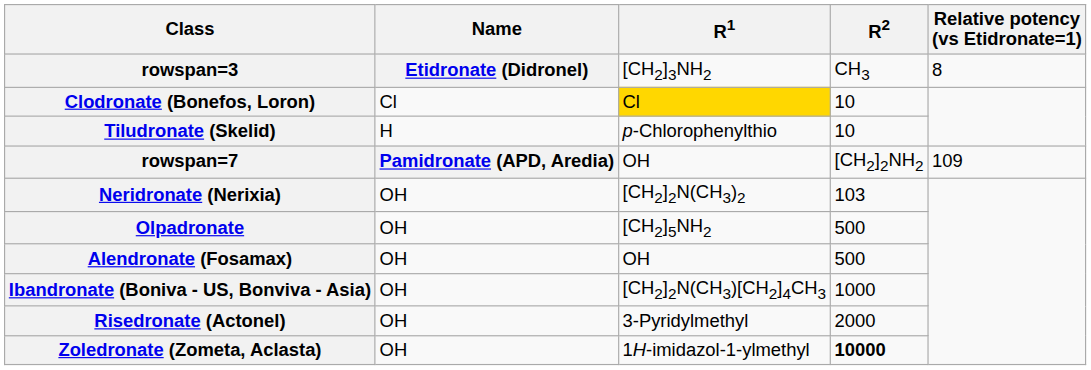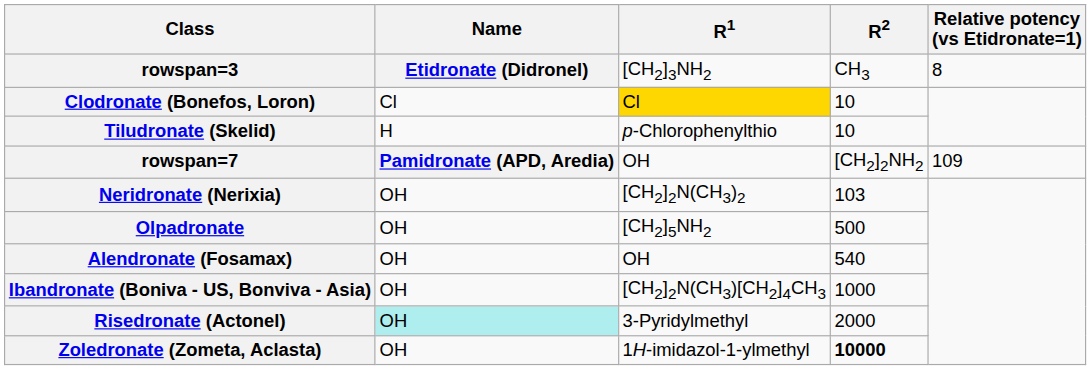Alendronate (Fosamax) | R2: 500 -> 540
Risedronate (Actonel) | Name: no background -> paleturquoise background
